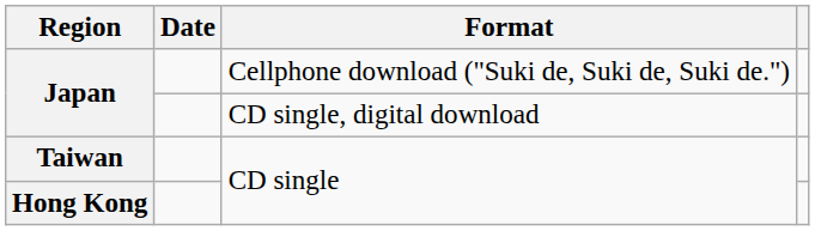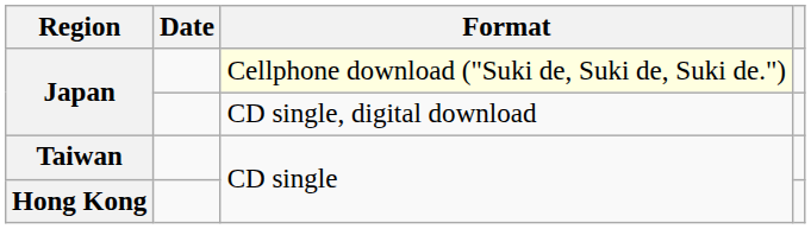Japan / Cellphone download ("Suki de, Suki de, Suki de.") | Format: no background -> lightyellow background
